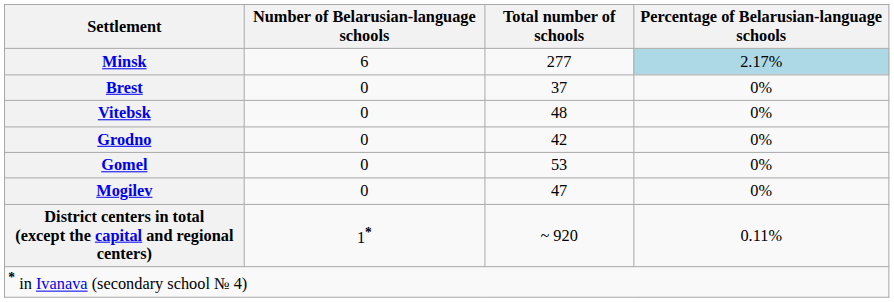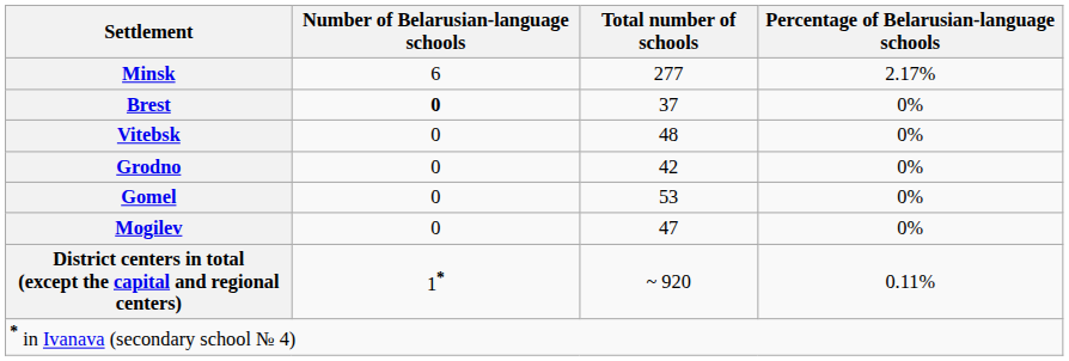Minsk | Percentage of Belarusian-language schools: lightblue background -> no background
Brest | Number of Belarusian-language schools: normal -> bold
